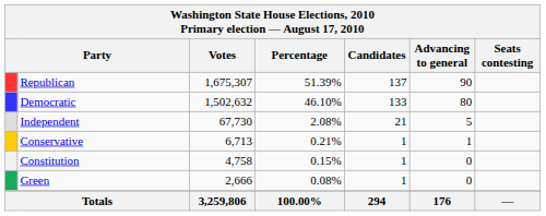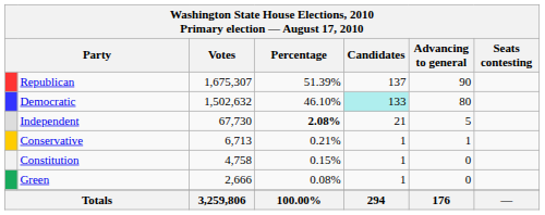Democratic | Candidates: no background -> paleturquoise background
Independent | Percentage: normal -> bold
